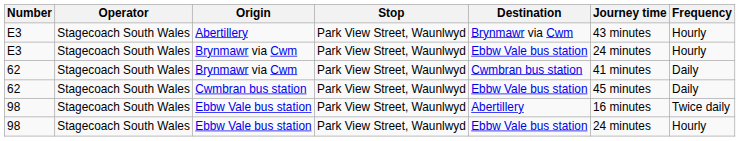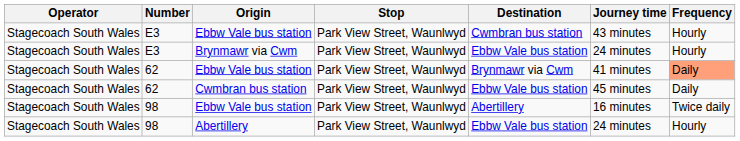columns swapped: Operator <-> Number
row 2 | Origin: Abertillery -> Ebbw Vale bus station
row 2 | Destination: Brynmawr via Cwm -> Cwmbran bus station
row 4 | Origin: Brynmawr via Cwm -> Ebbw Vale bus station
row 4 | Destination: Cwmbran bus station -> Brynmawr via Cwm
row 4 | Frequency: no background -> lightsalmon background
row 7 | Origin: Ebbw Vale bus station -> Abertillery
